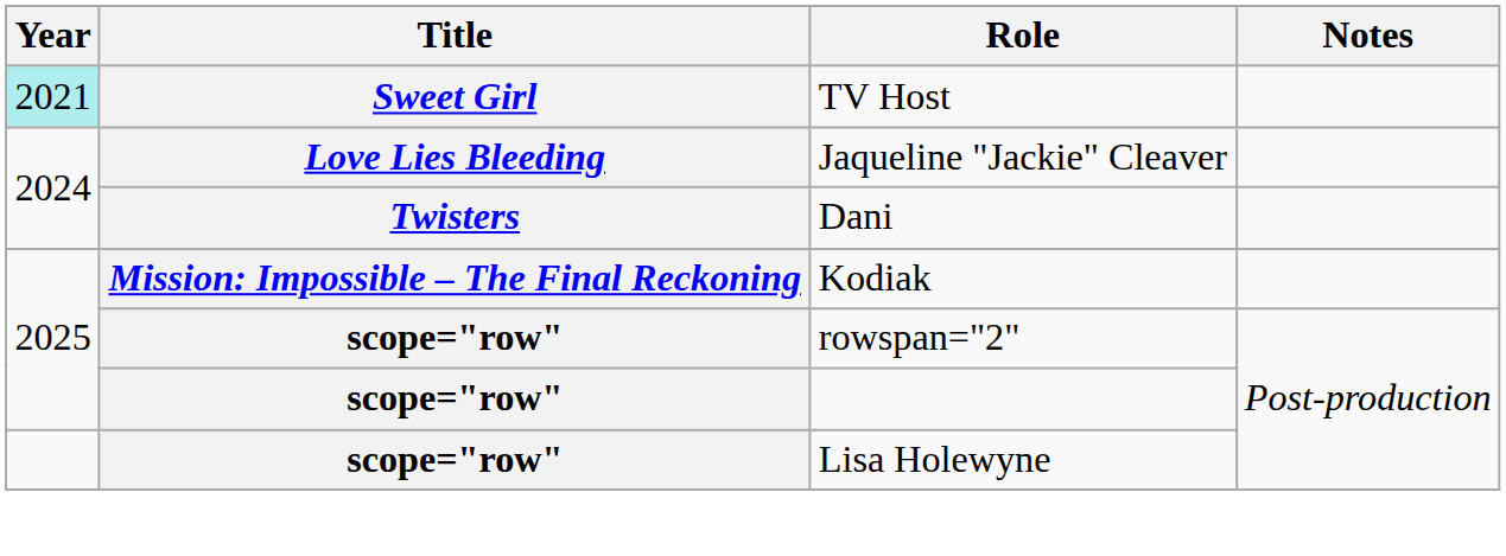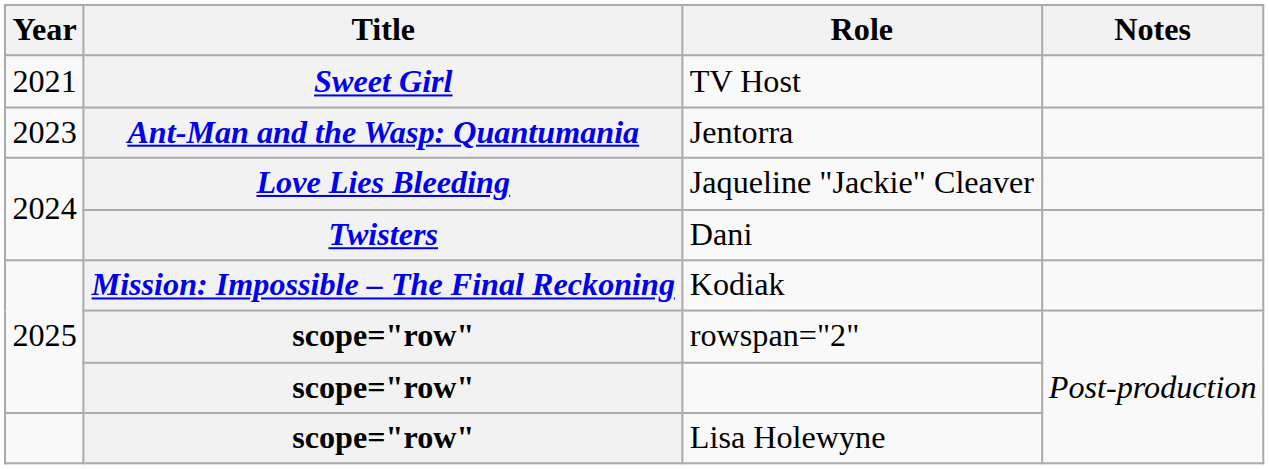TV Host | Year: paleturquoise background -> no background
+ row: 2023 | Ant-Man and the Wasp: Quantumania | Jentorra
